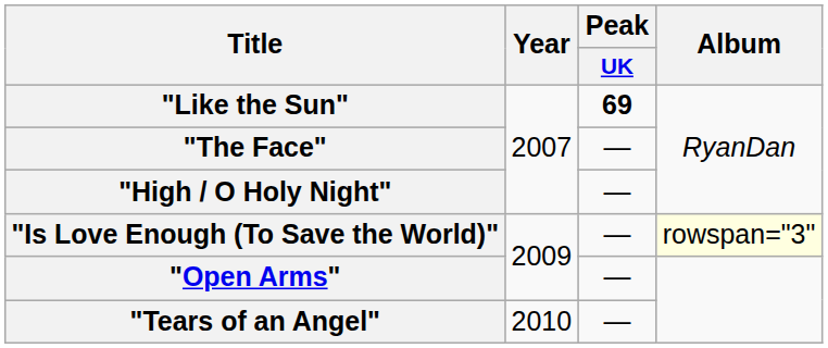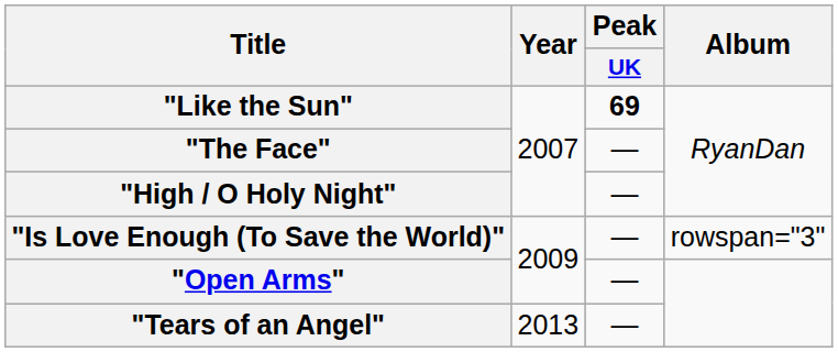"Is Love Enough (To Save the World)" | Album: lightyellow background -> no background
"Tears of an Angel" | Year: 2010 -> 2013
